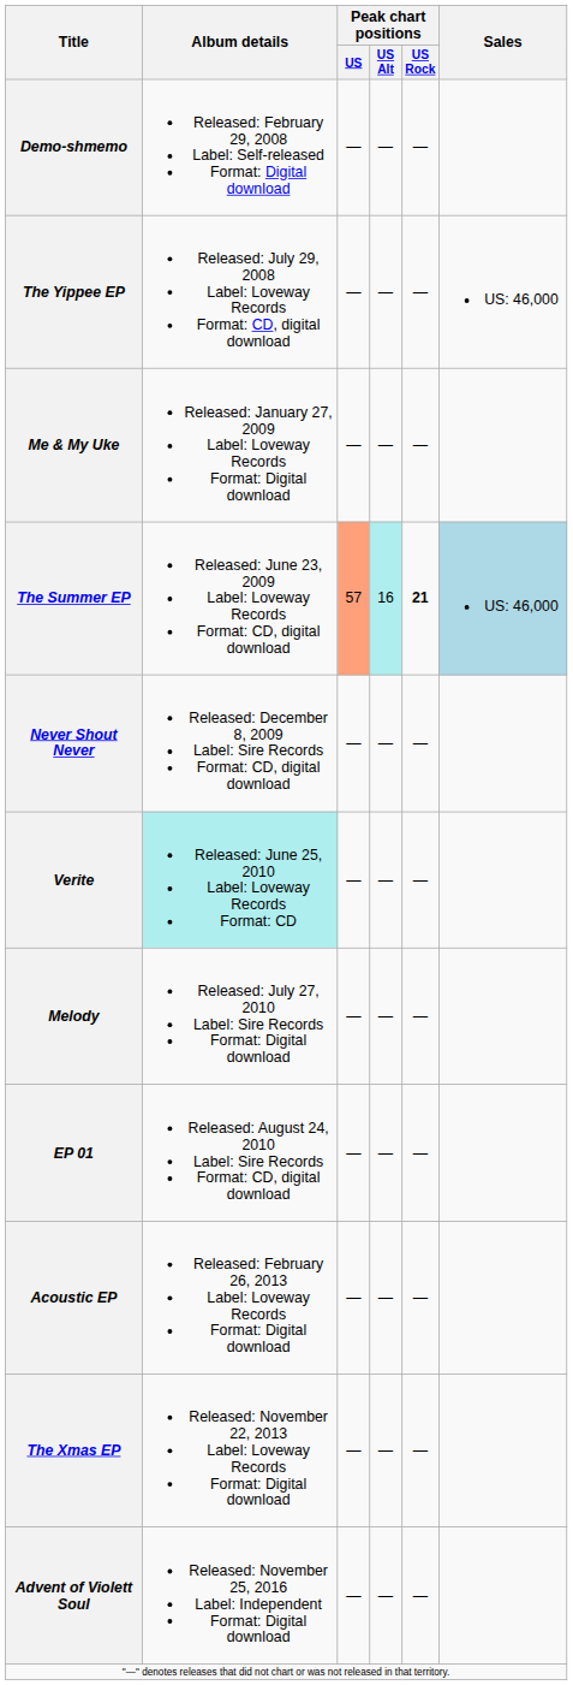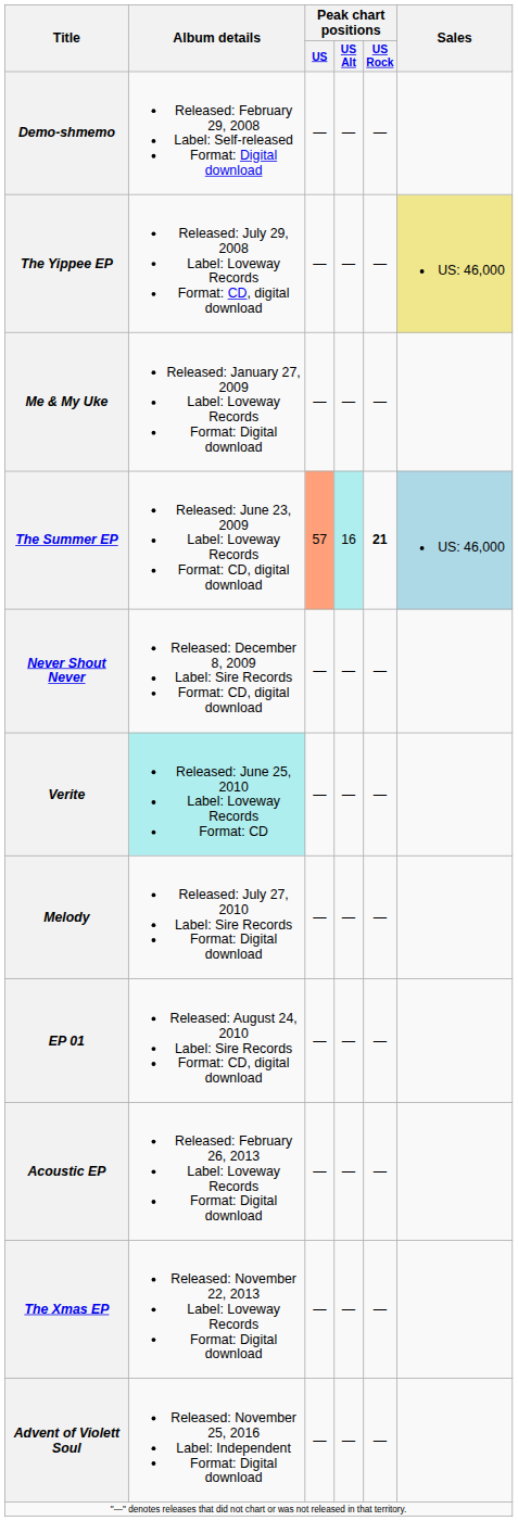The Yippee EP | Sales: no background -> khaki background
